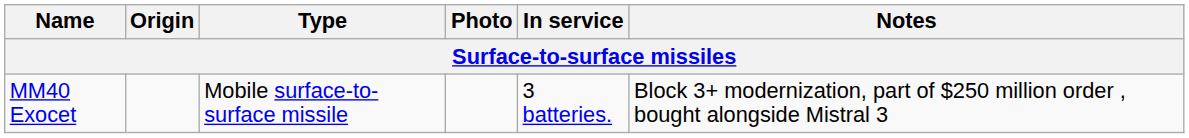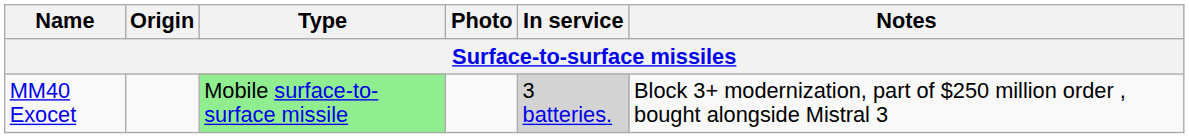MM40 Exocet | Type: no background -> lightgreen background
MM40 Exocet | In service: no background -> lightgrey background
